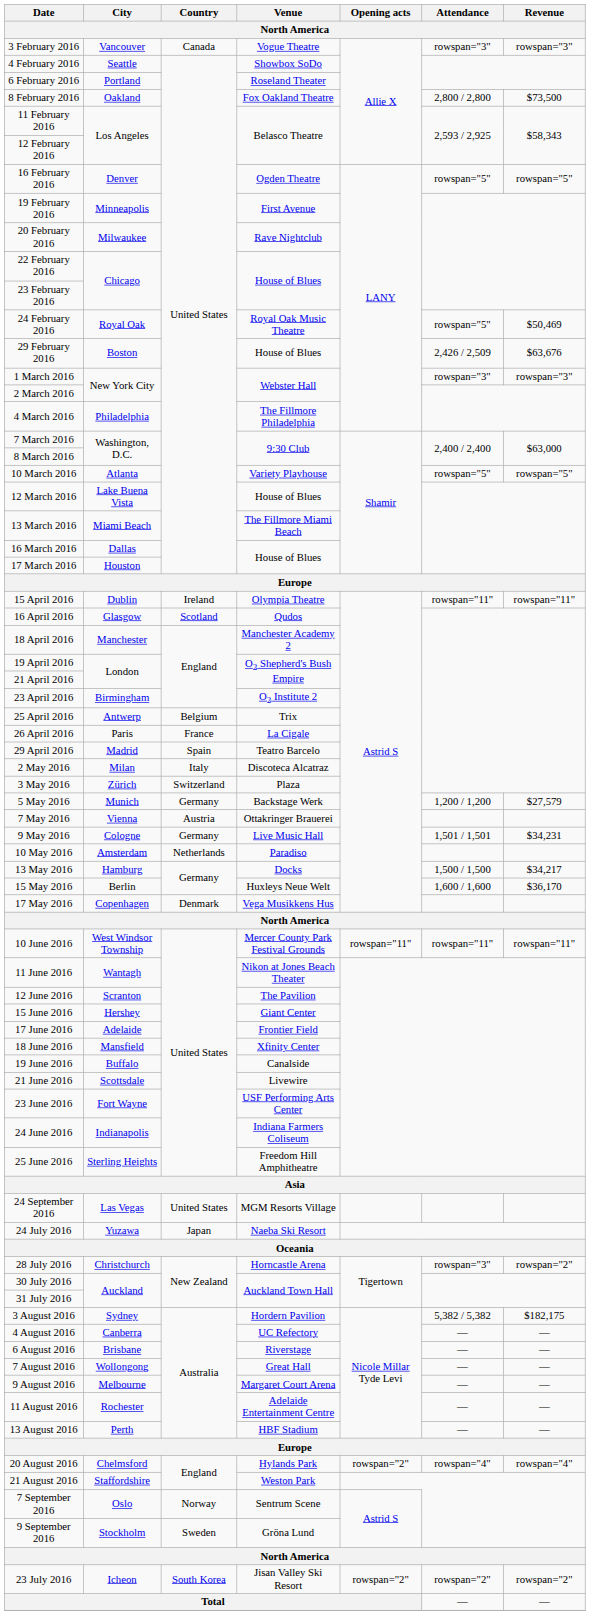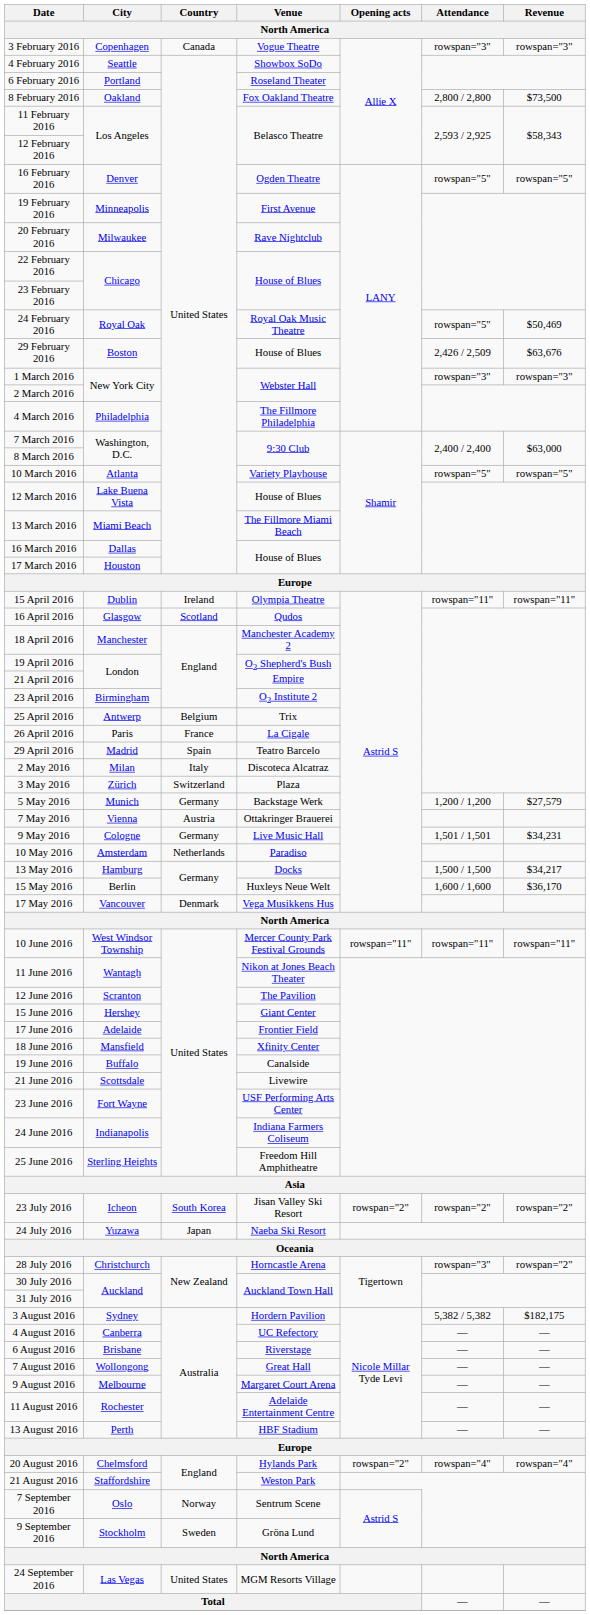3 February 2016 | City: Vancouver -> Copenhagen
17 May 2016 | City: Copenhagen -> Vancouver
rows swapped: 23 July 2016 <-> 24 September 2016
